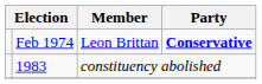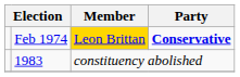Feb 1974 | Member: no background -> gold background
